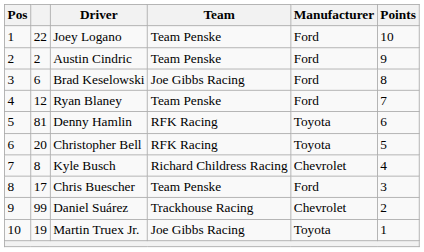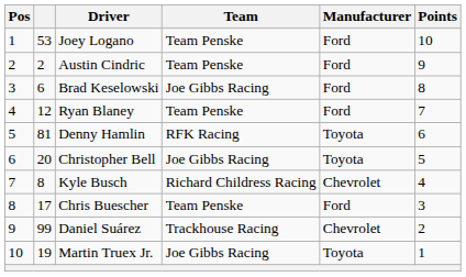Joey Logano | column 2: 22 -> 53
Christopher Bell | Team: RFK Racing -> Joe Gibbs Racing
